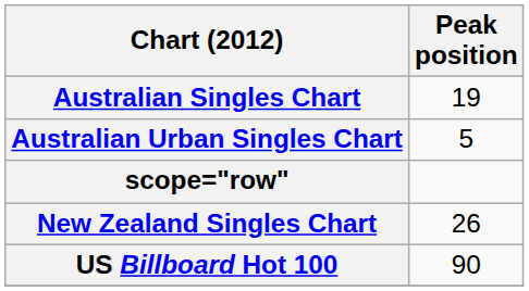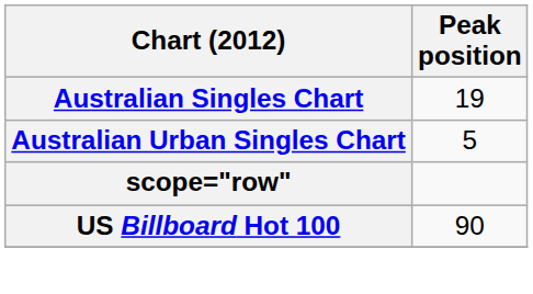- row: New Zealand Singles Chart | 26
